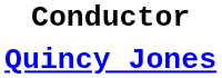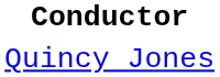row 2 | column 1: bold -> normal
